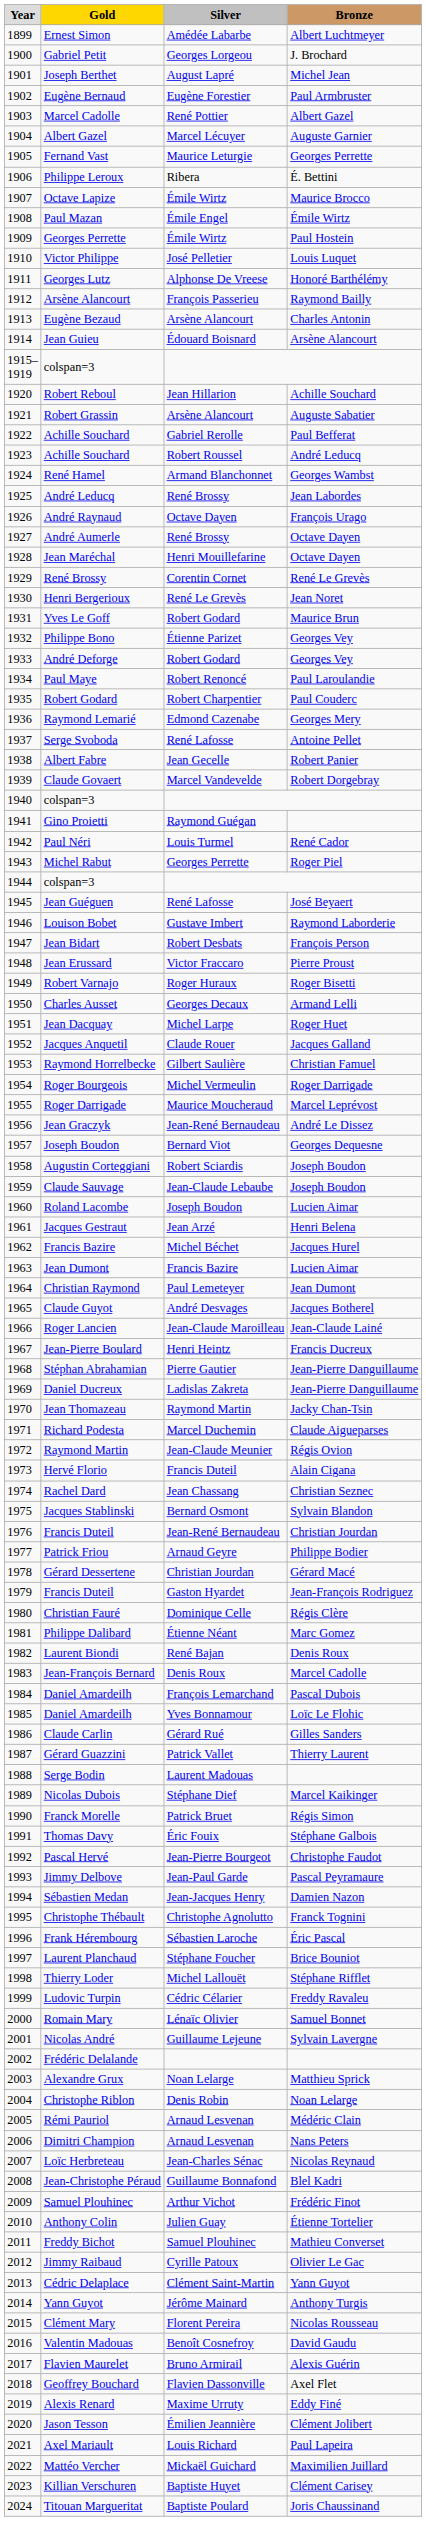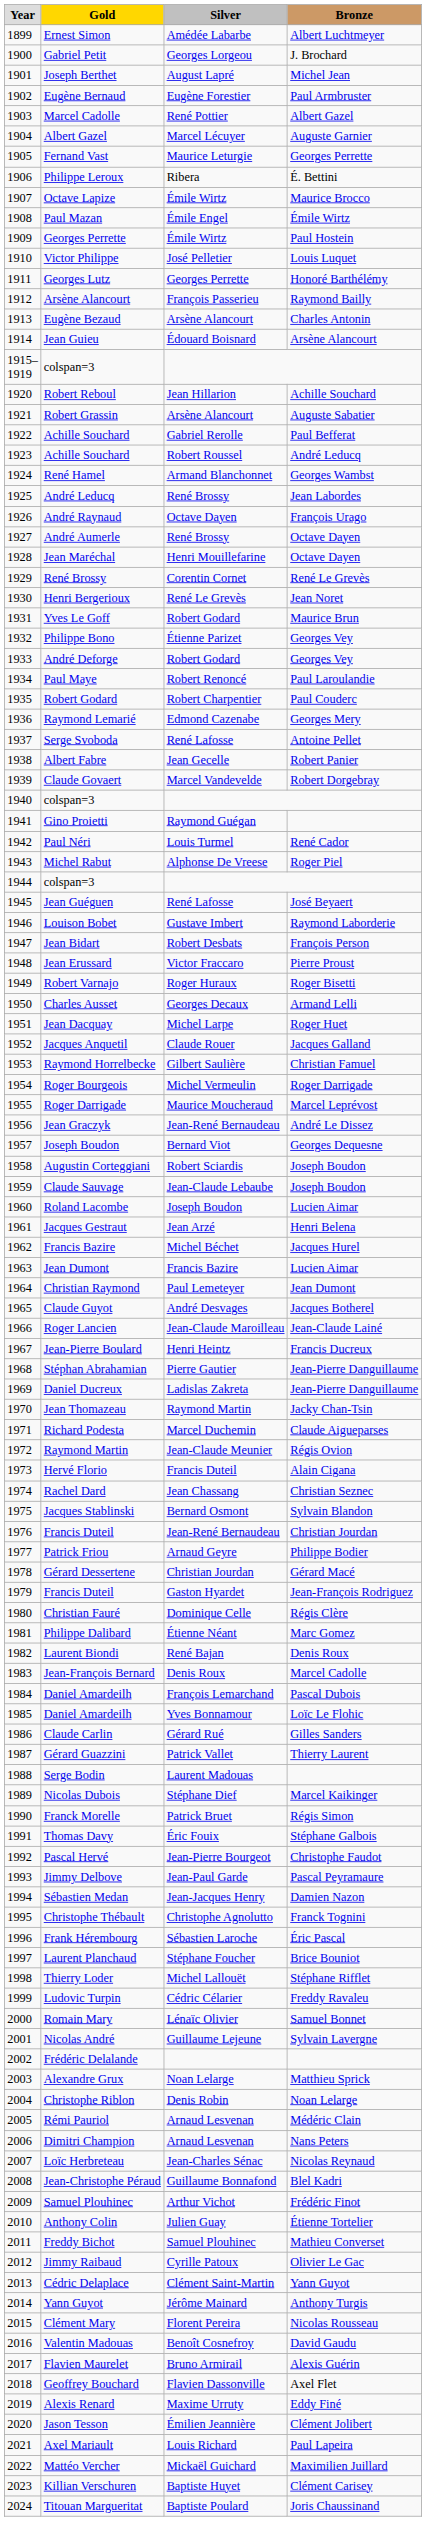Georges Lutz | column 3: Alphonse De Vreese -> Georges Perrette
Michel Rabut | column 3: Georges Perrette -> Alphonse De Vreese
